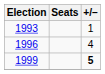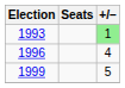1993 | +/–: no background -> lightgreen background
1999 | +/–: bold -> normal
